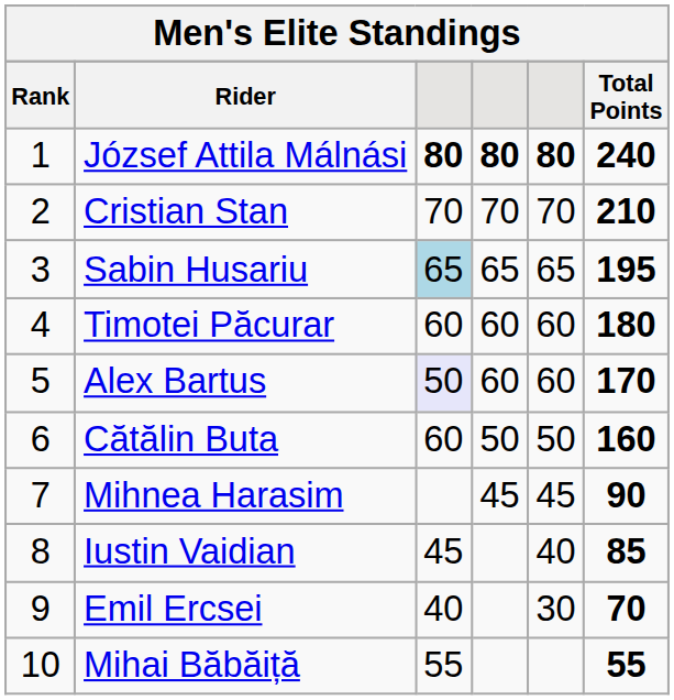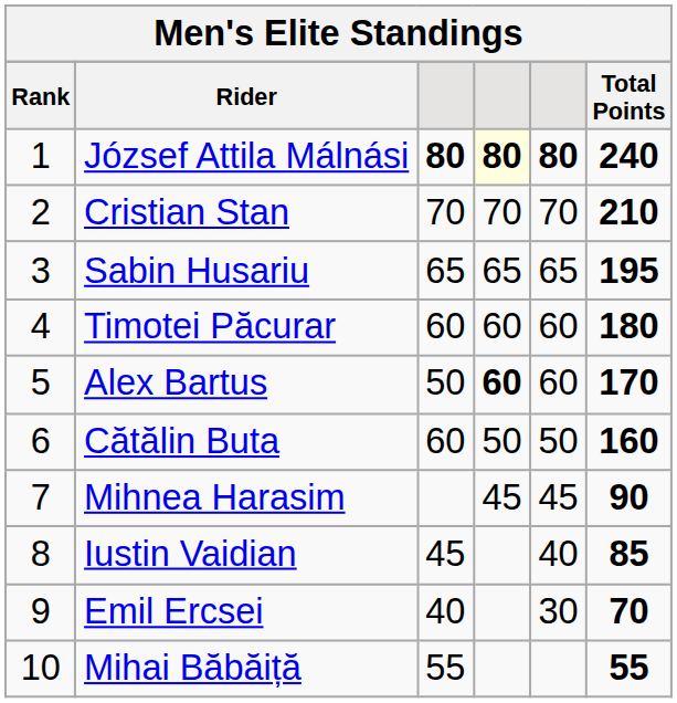József Attila Málnási | column 4: no background -> lightyellow background
Sabin Husariu | column 3: lightblue background -> no background
Alex Bartus | column 3: lavender background -> no background
Alex Bartus | column 4: normal -> bold
